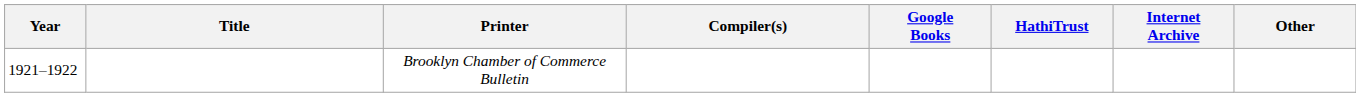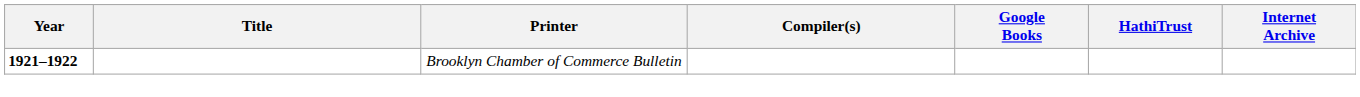- column: Other
Brooklyn Chamber of Commerce Bulletin | Year: normal -> bold
